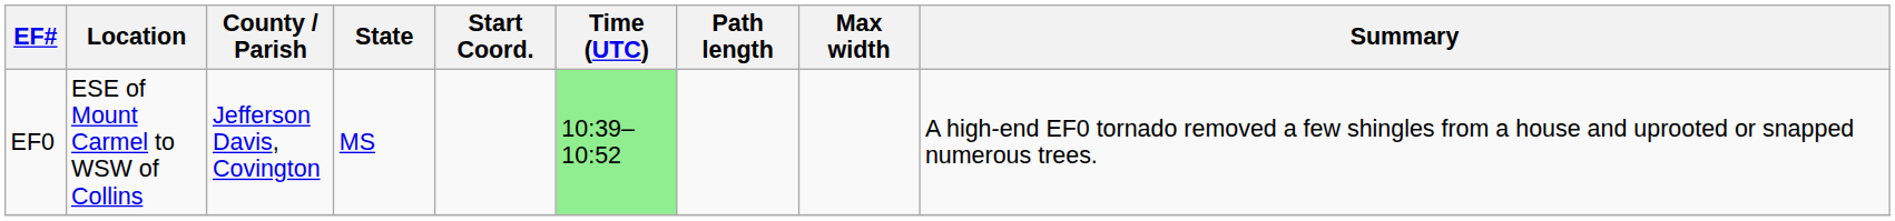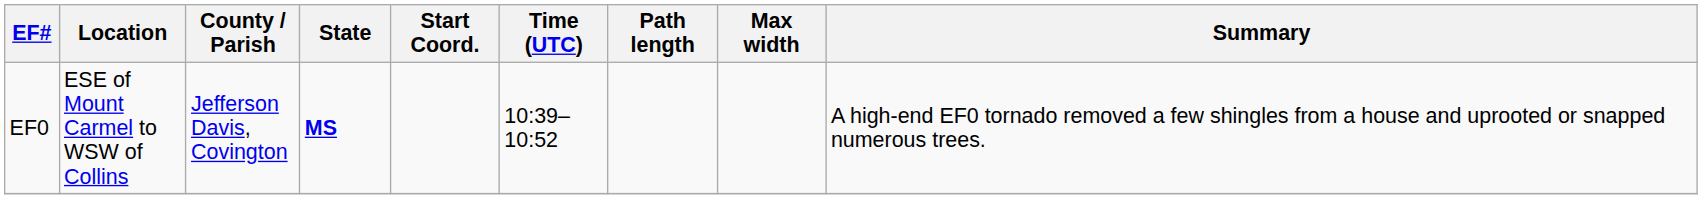EF0 | State: normal -> bold
EF0 | Time (UTC): lightgreen background -> no background
